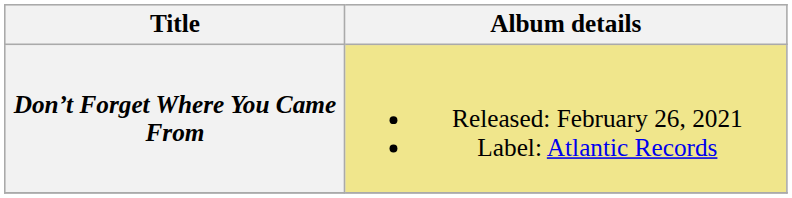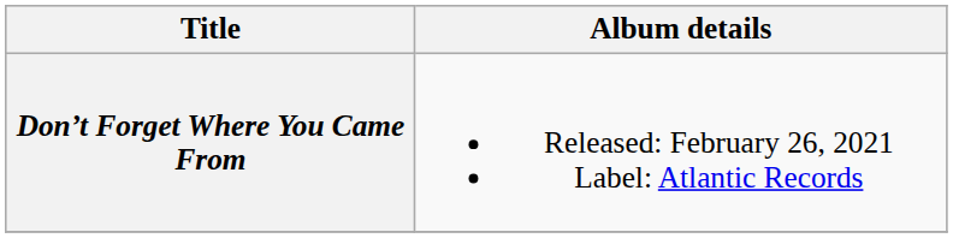Don’t Forget Where You Came From | Album details: khaki background -> no background
